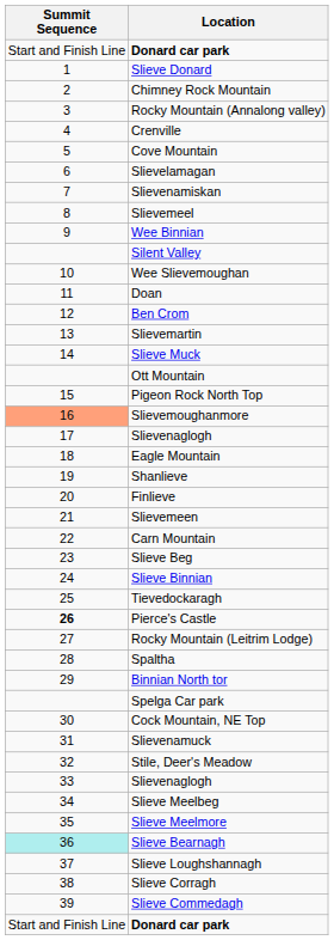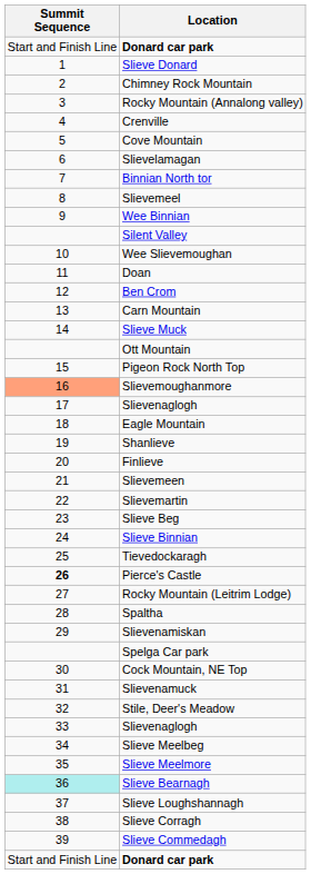row 9 | Location: Slievenamiskan -> Binnian North tor
row 16 | Location: Slievemartin -> Carn Mountain
row 26 | Location: Carn Mountain -> Slievemartin
row 33 | Location: Binnian North tor -> Slievenamiskan
